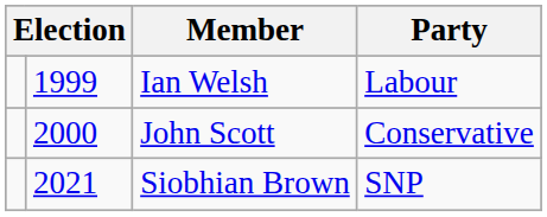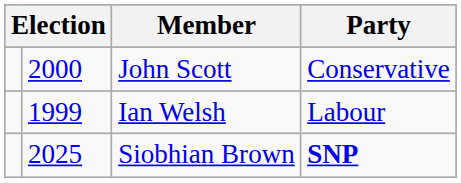rows swapped: Ian Welsh <-> John Scott
Siobhian Brown | column 2: 2021 -> 2025
Siobhian Brown | Party: normal -> bold
